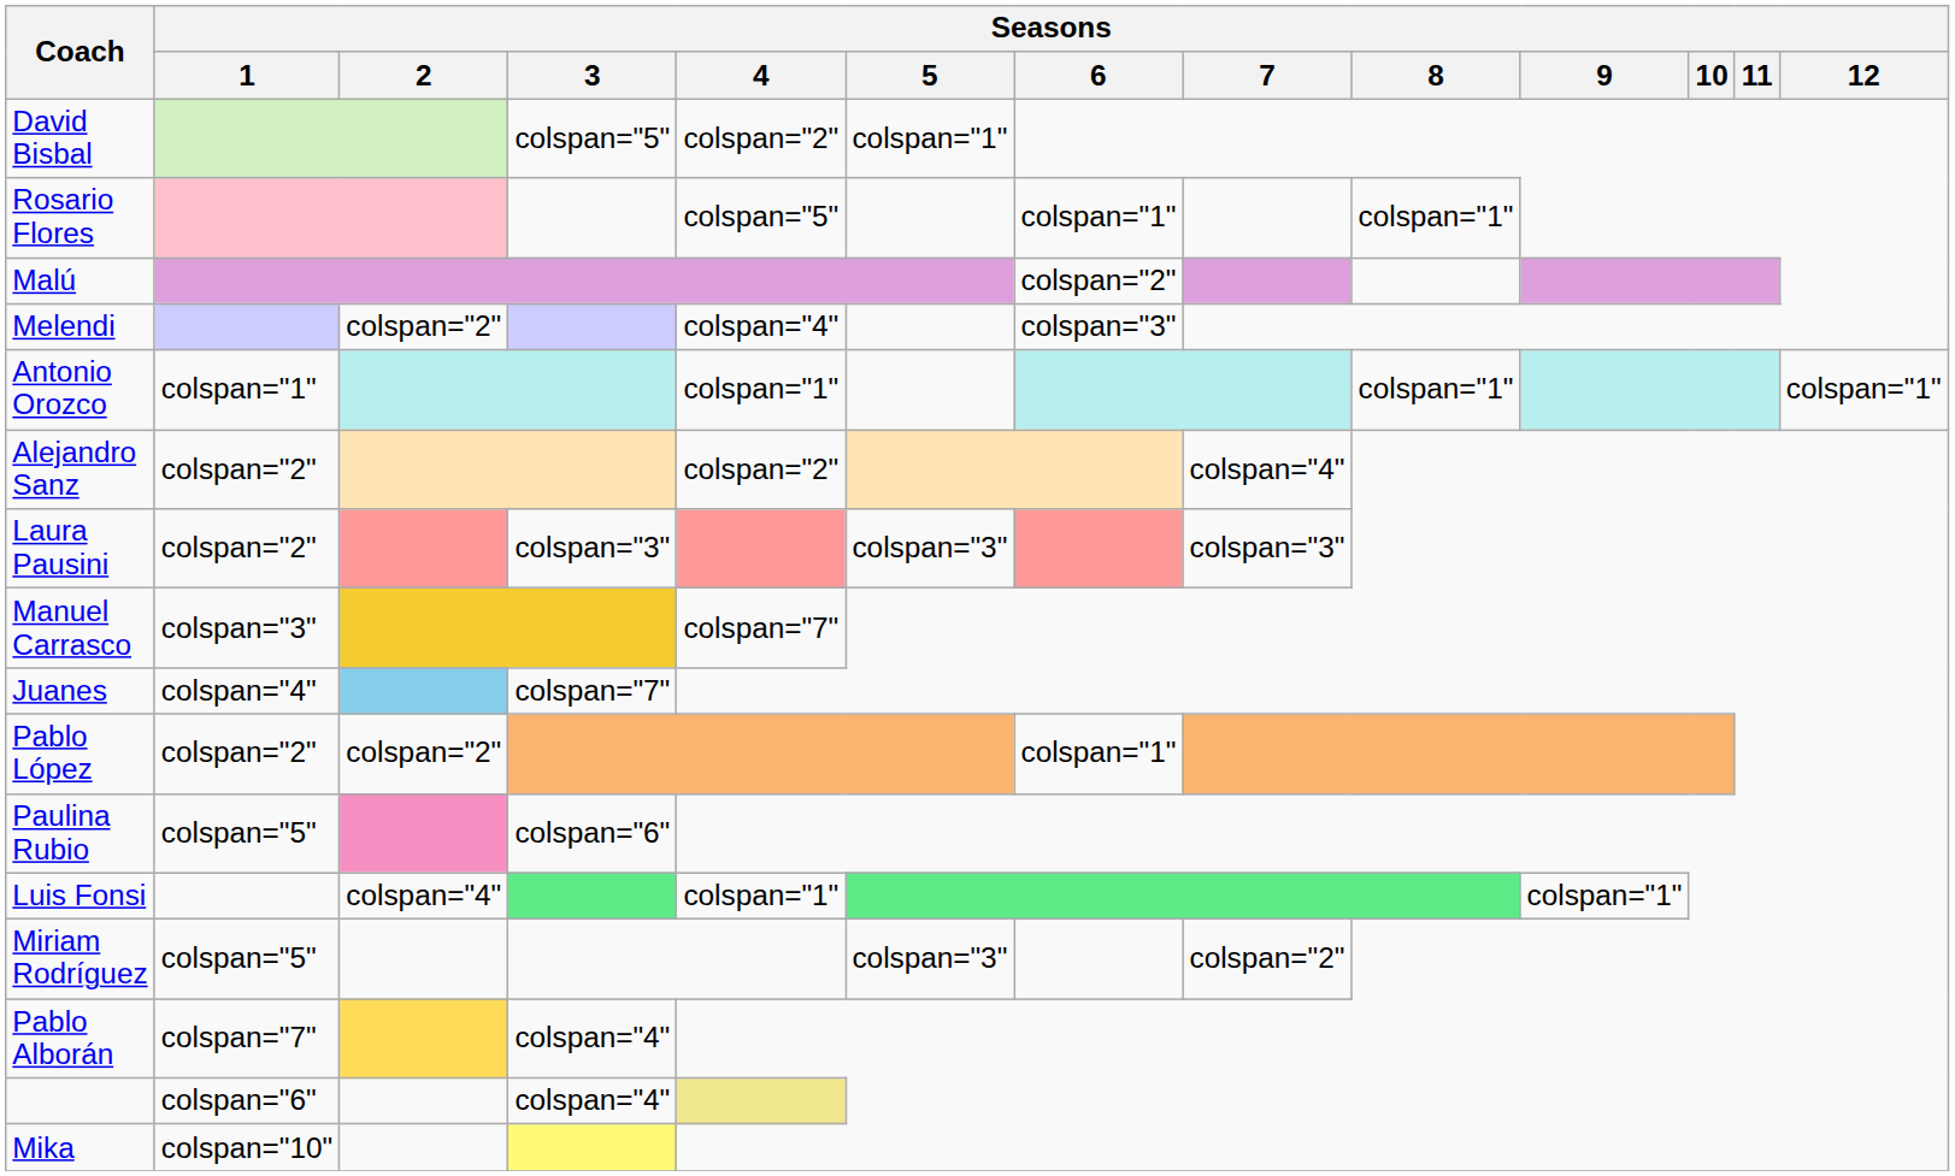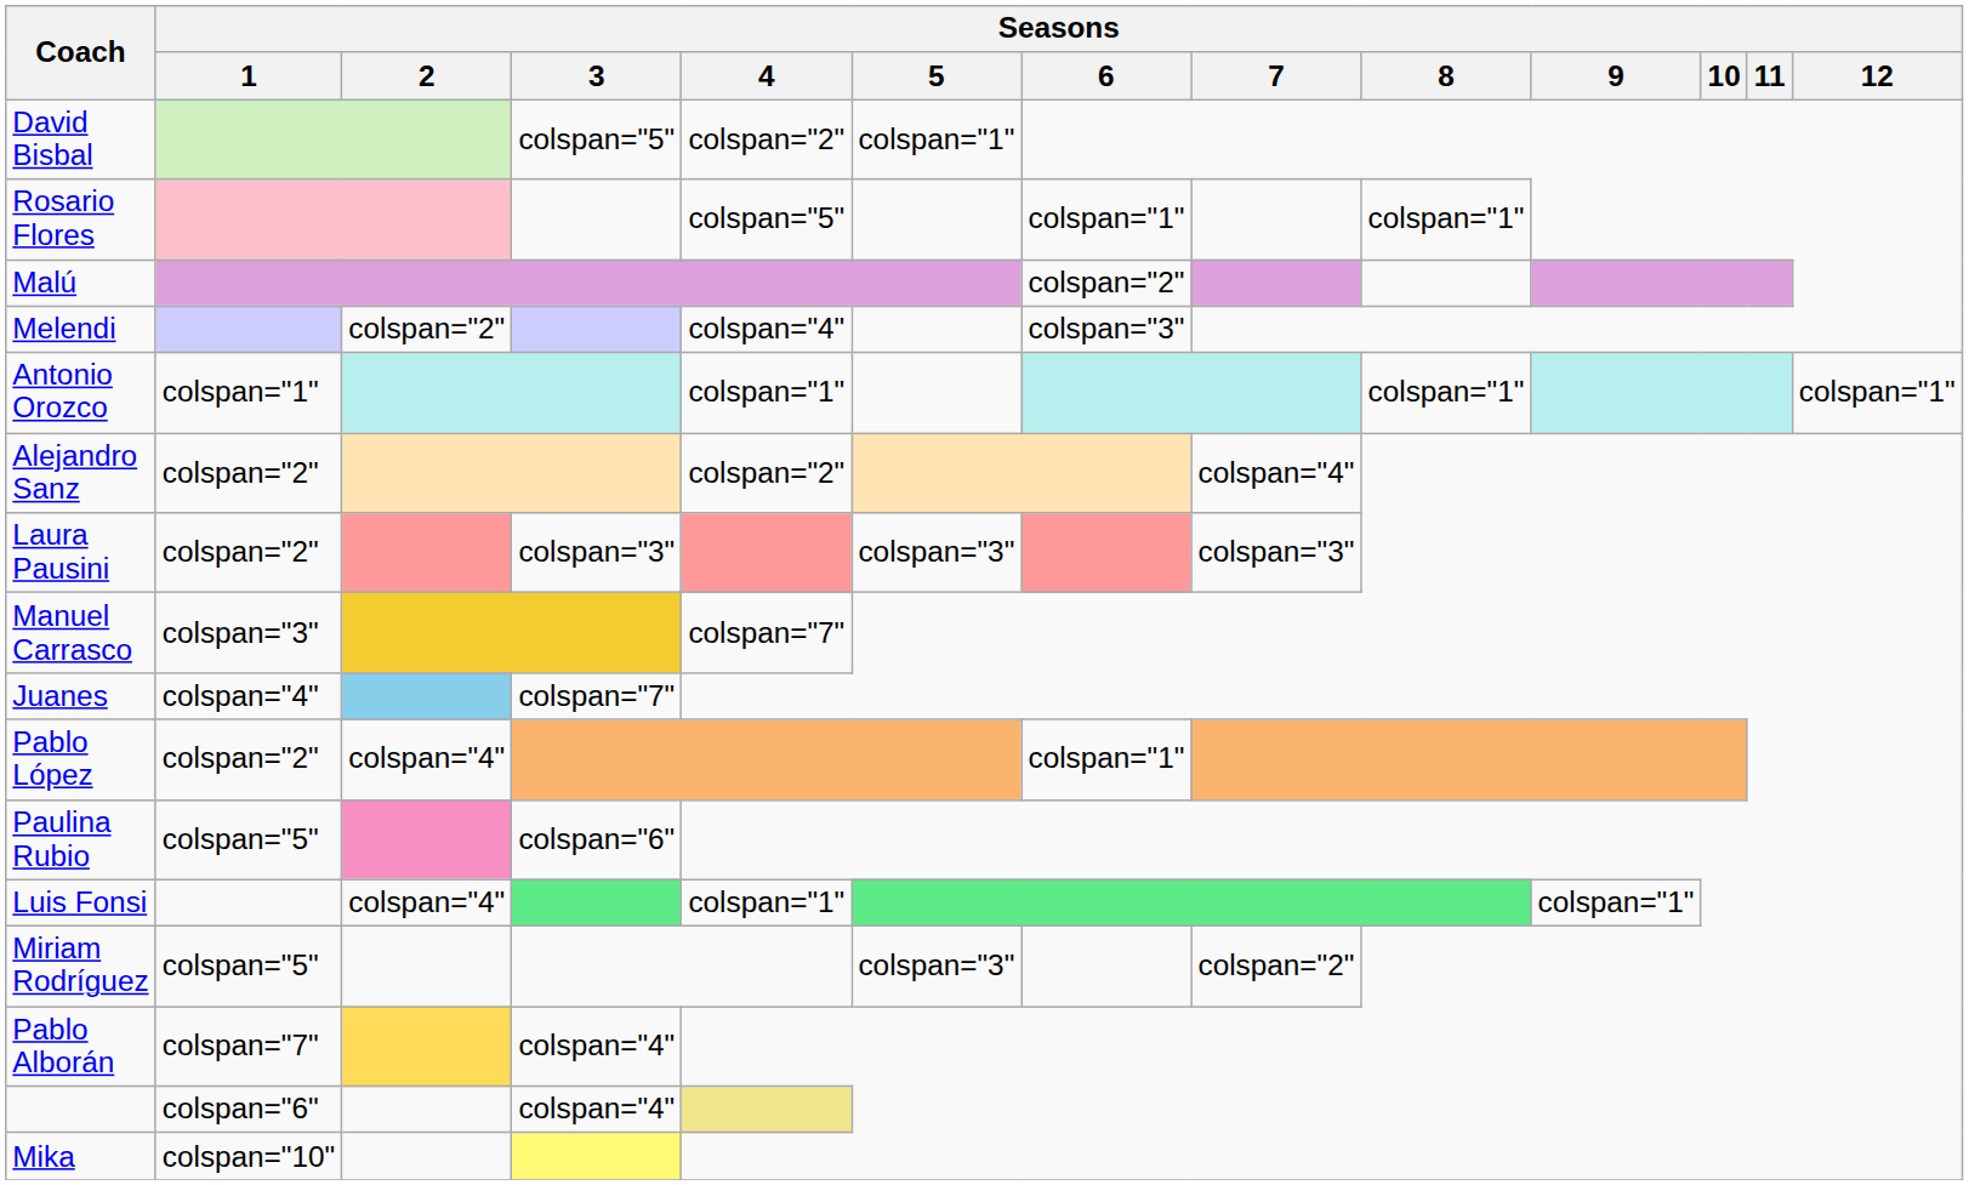Pablo López | Seasons / 2: colspan="2" -> colspan="4"
